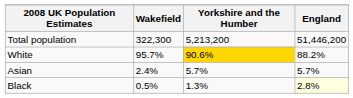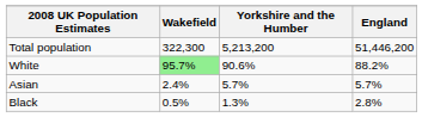White | Wakefield: no background -> lightgreen background
White | Yorkshire and the Humber: gold background -> no background
Black | England: lightyellow background -> no background
